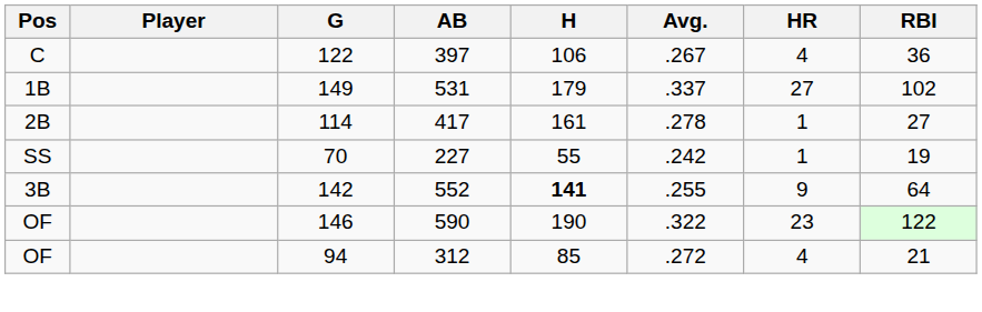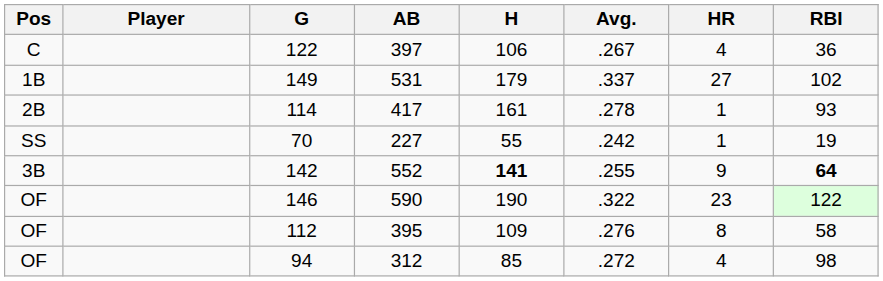114 | RBI: 27 -> 93
142 | RBI: normal -> bold
+ row: OF | 112 | 395 | 109 | .276 | 8 | 58
94 | RBI: 21 -> 98
